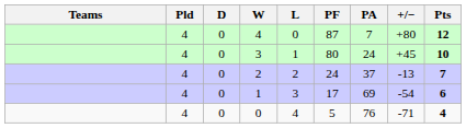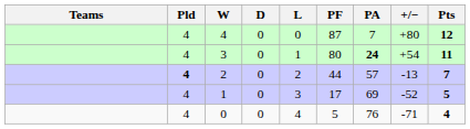columns swapped: W <-> D
row 3 | PA: normal -> bold
row 3 | +/−: +45 -> +54
row 3 | Pts: 10 -> 11
row 4 | Pld: normal -> bold
row 4 | PF: 24 -> 44
row 4 | PA: 37 -> 57
row 5 | +/−: -54 -> -52
row 5 | Pts: 6 -> 5
